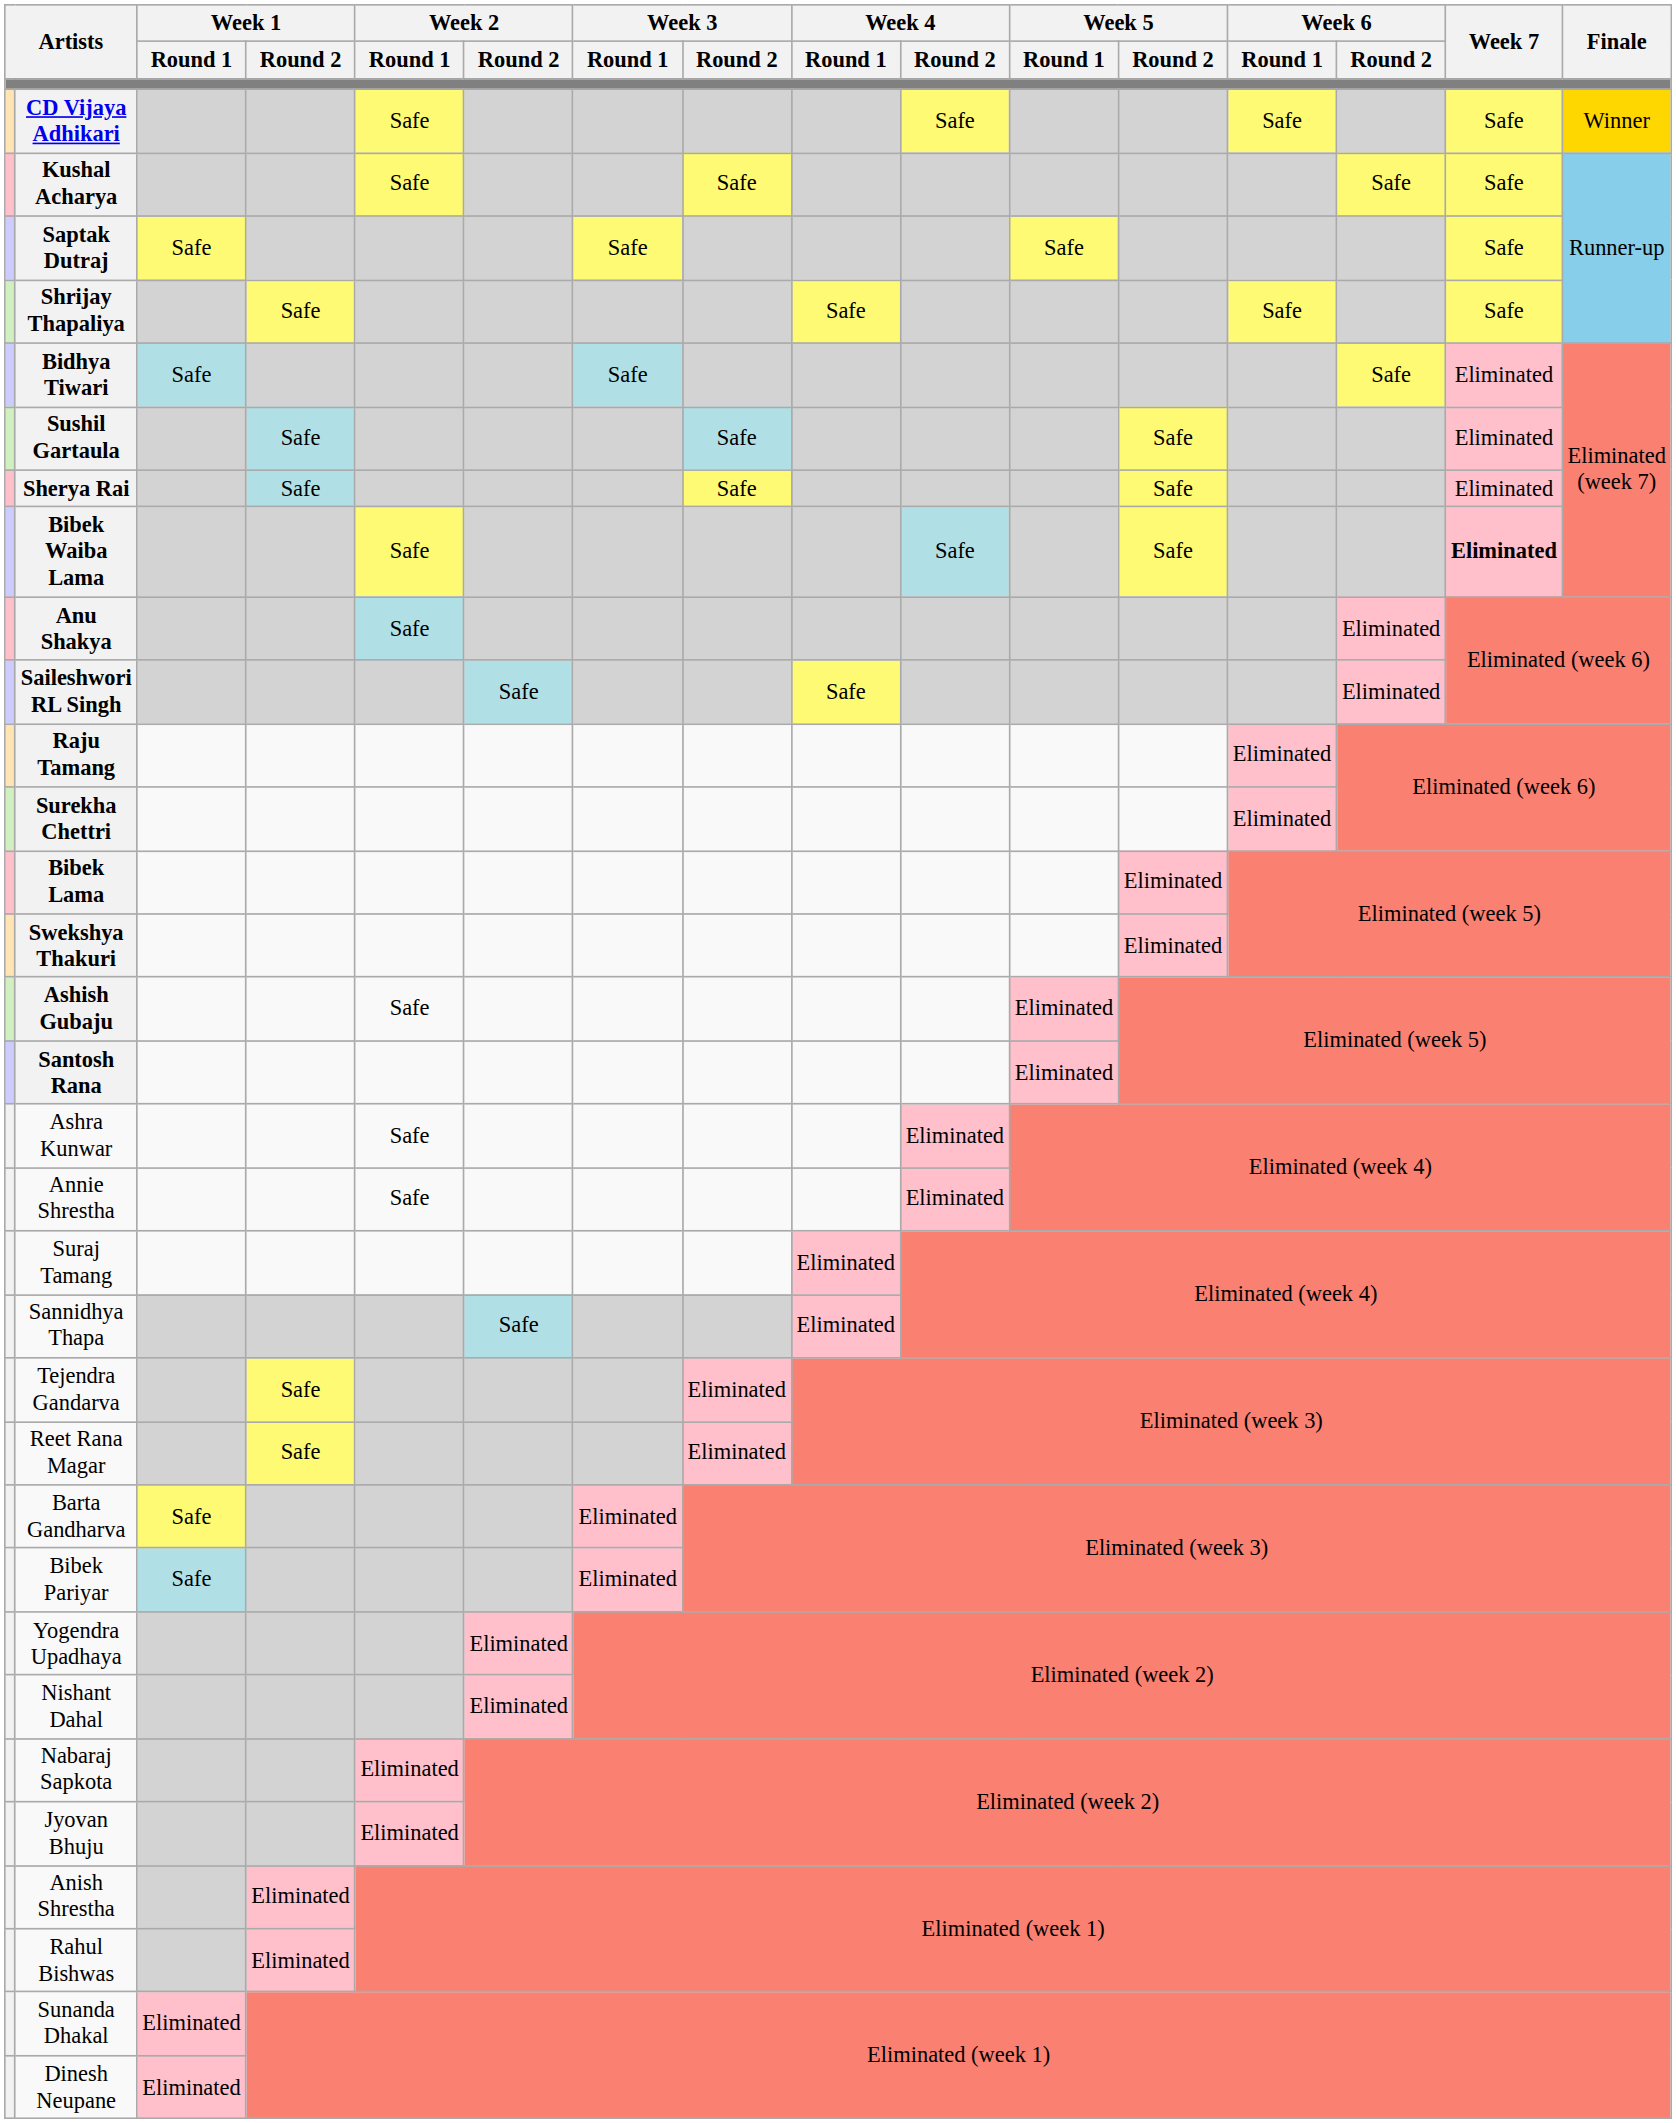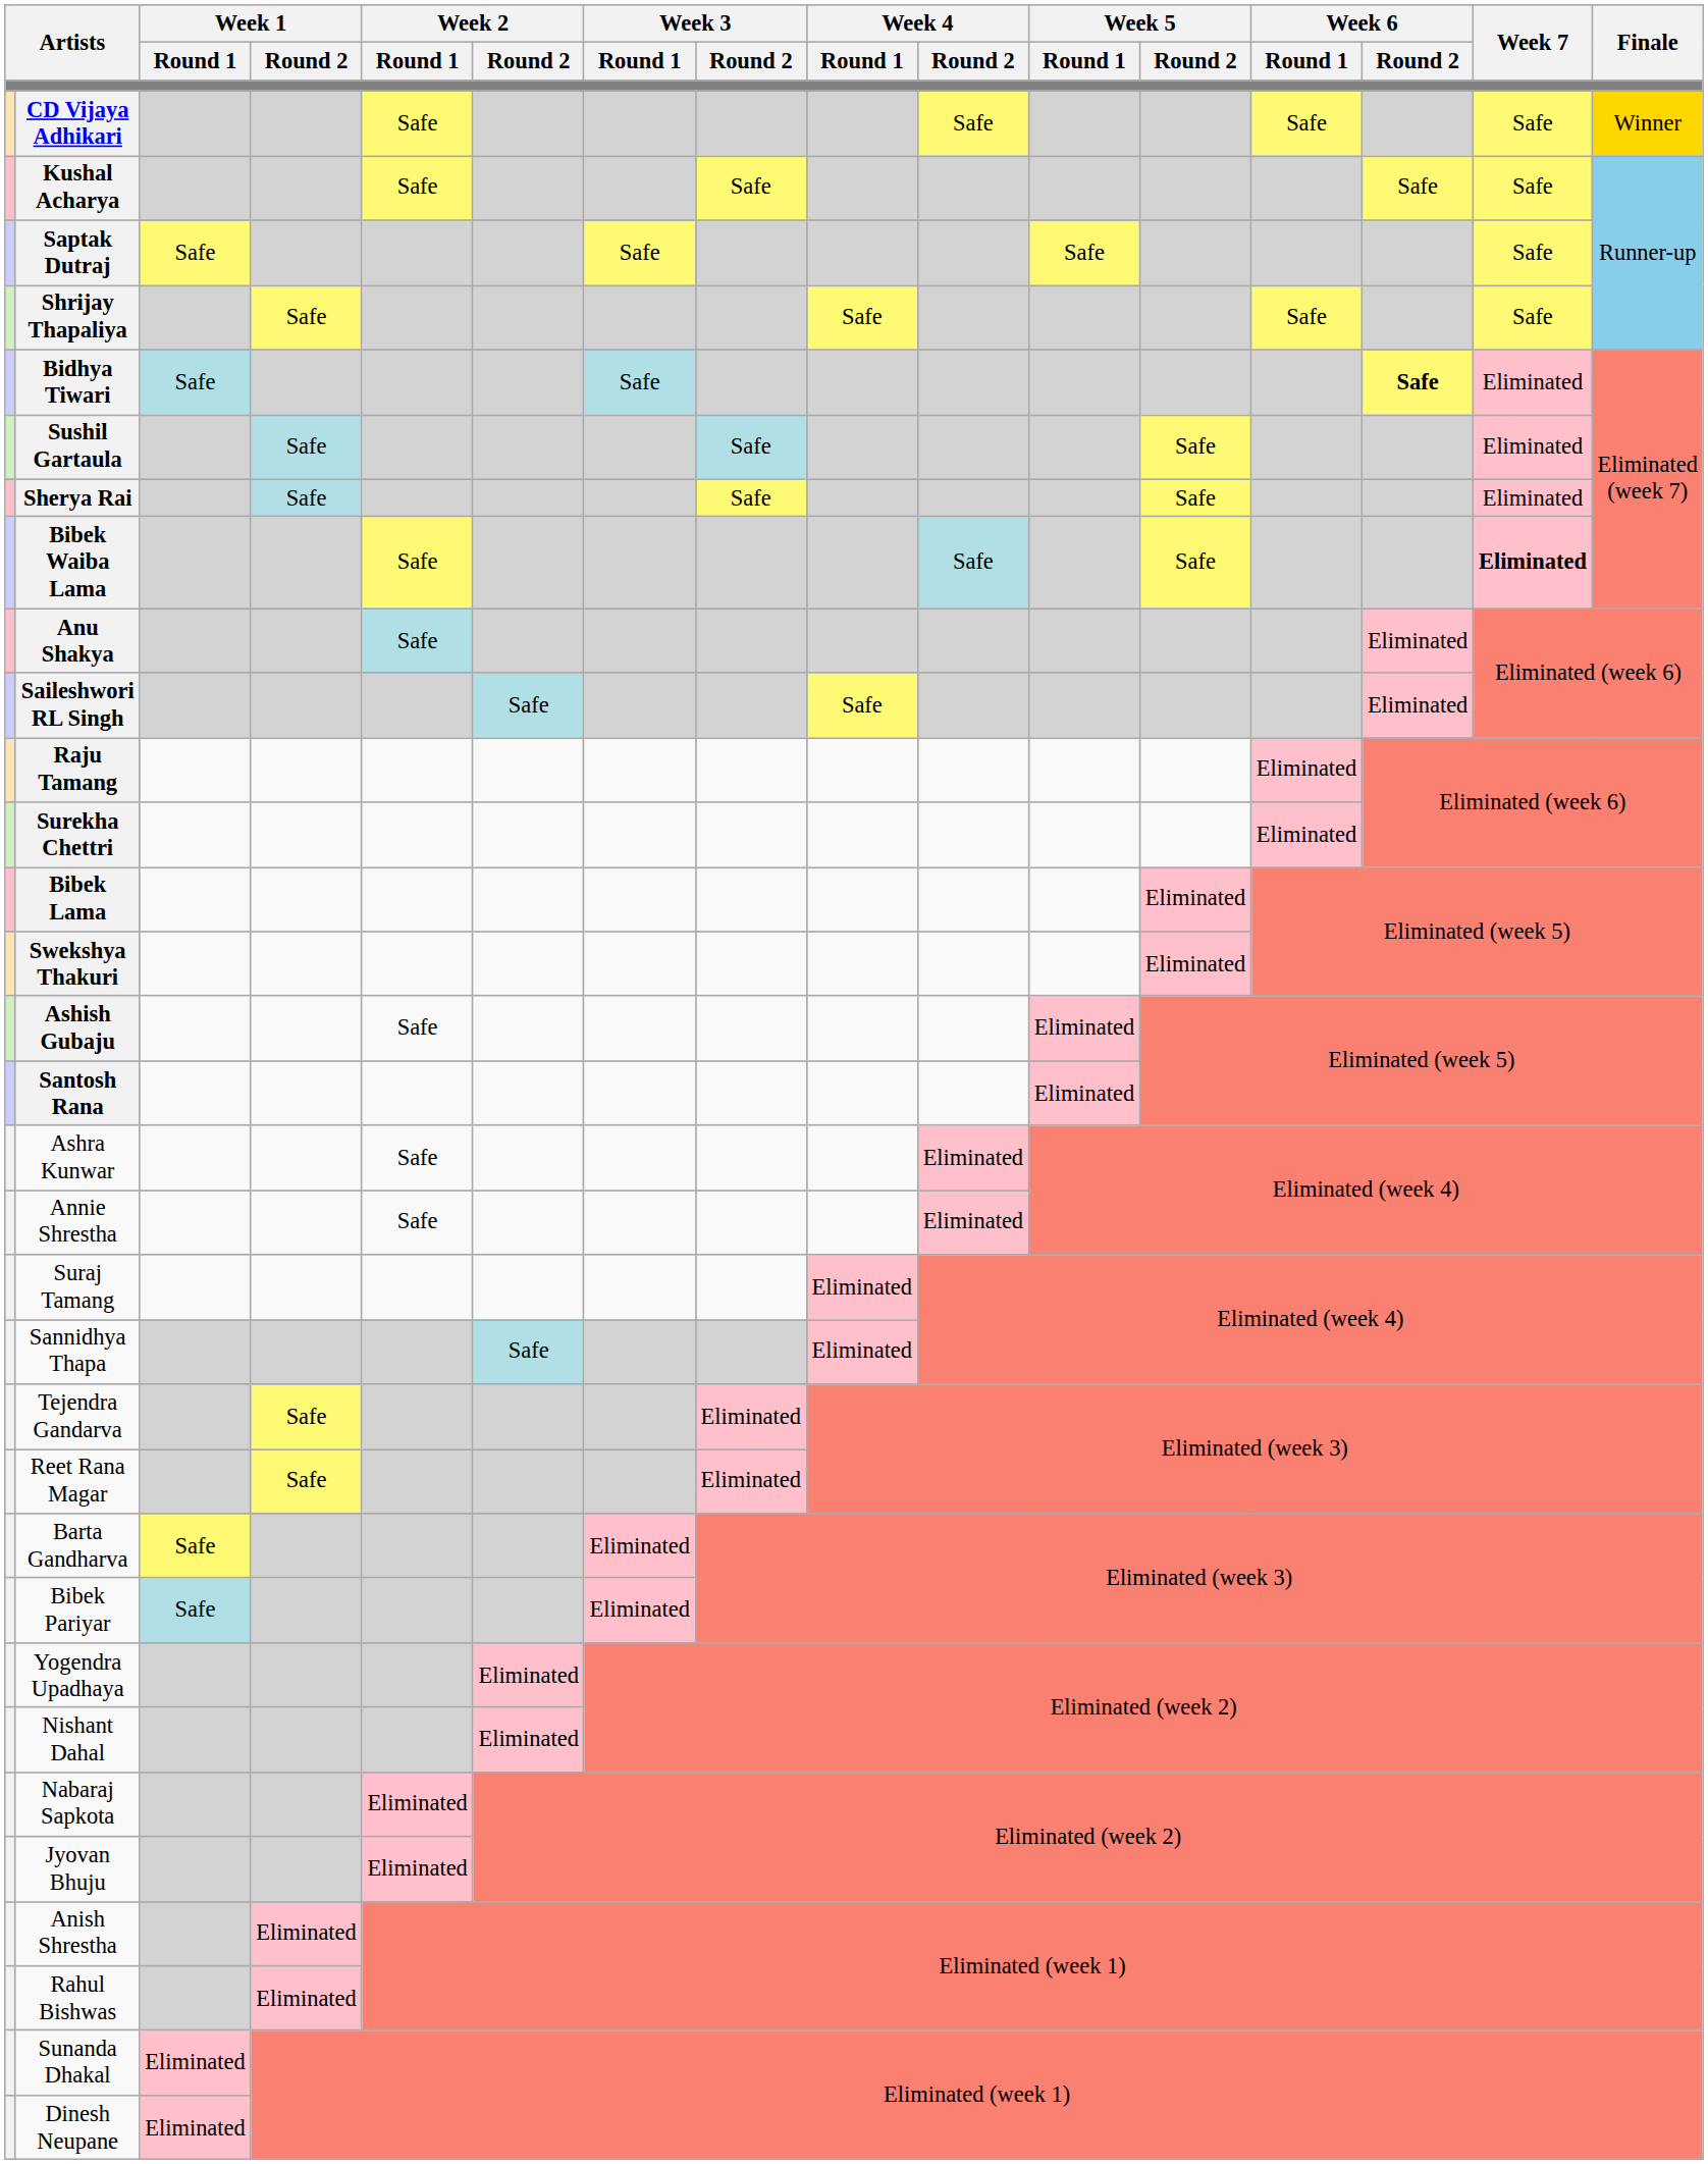Bidhya Tiwari | Week 6 / Round 2: normal -> bold
